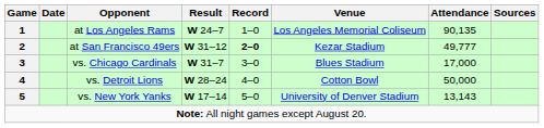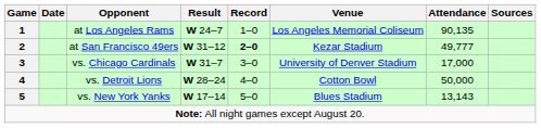vs. Chicago Cardinals | Venue: Blues Stadium -> University of Denver Stadium
vs. New York Yanks | Venue: University of Denver Stadium -> Blues Stadium
